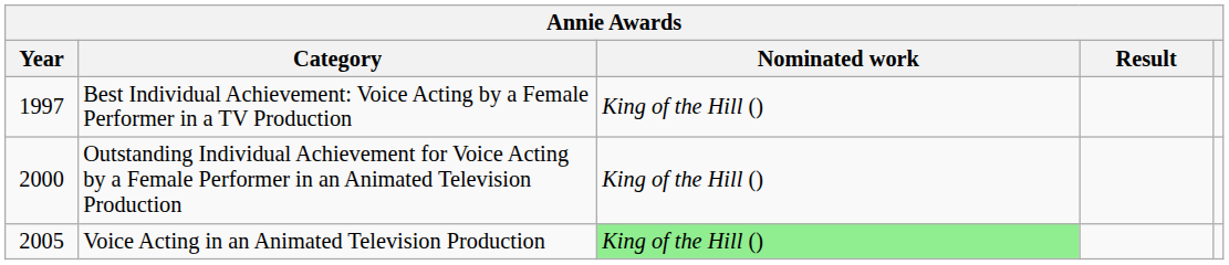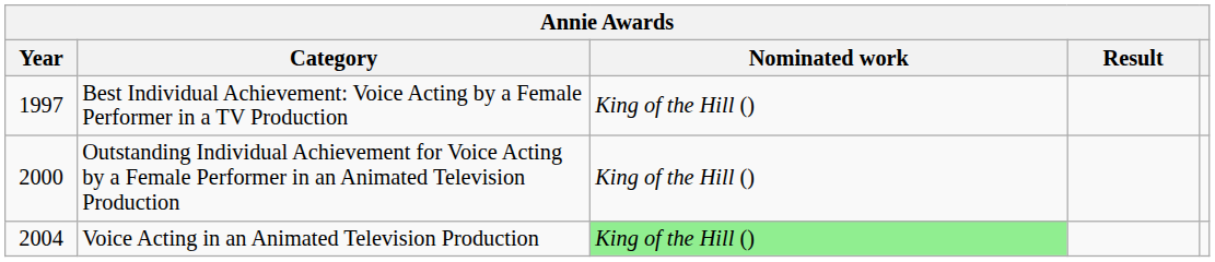Voice Acting in an Animated Television Production | Year: 2005 -> 2004
